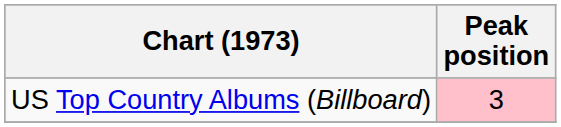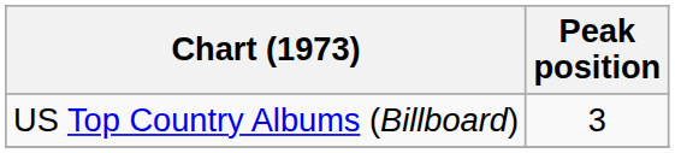US Top Country Albums (Billboard) | Peak position: pink background -> no background
